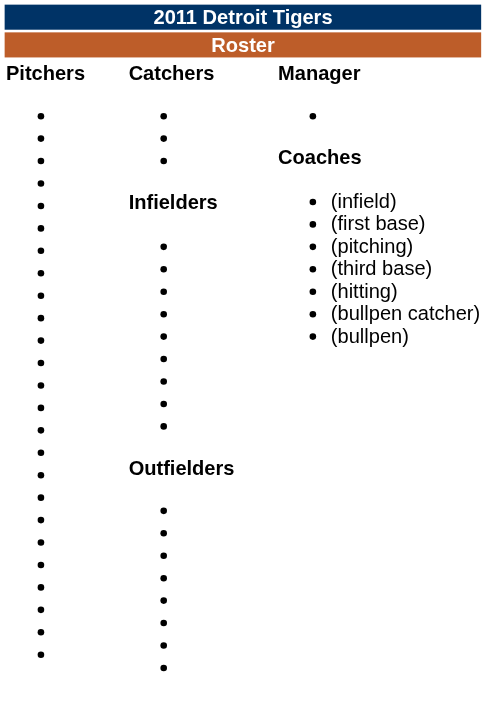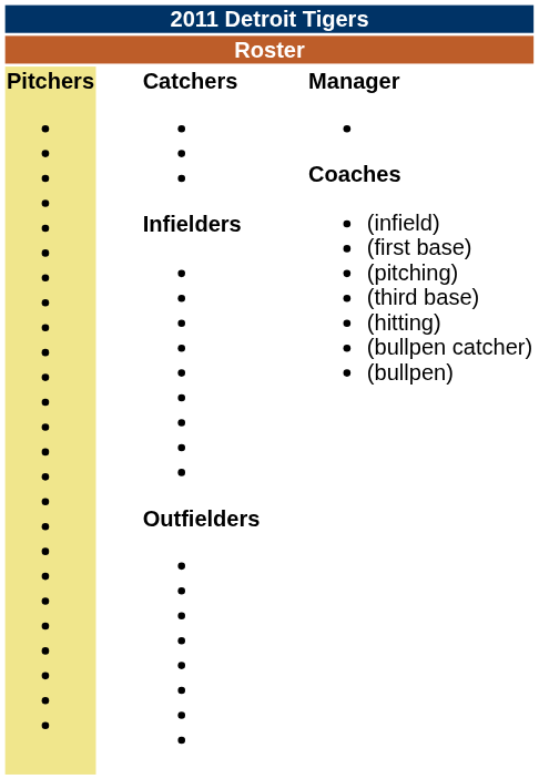Pitchers | column 1: no background -> khaki background
